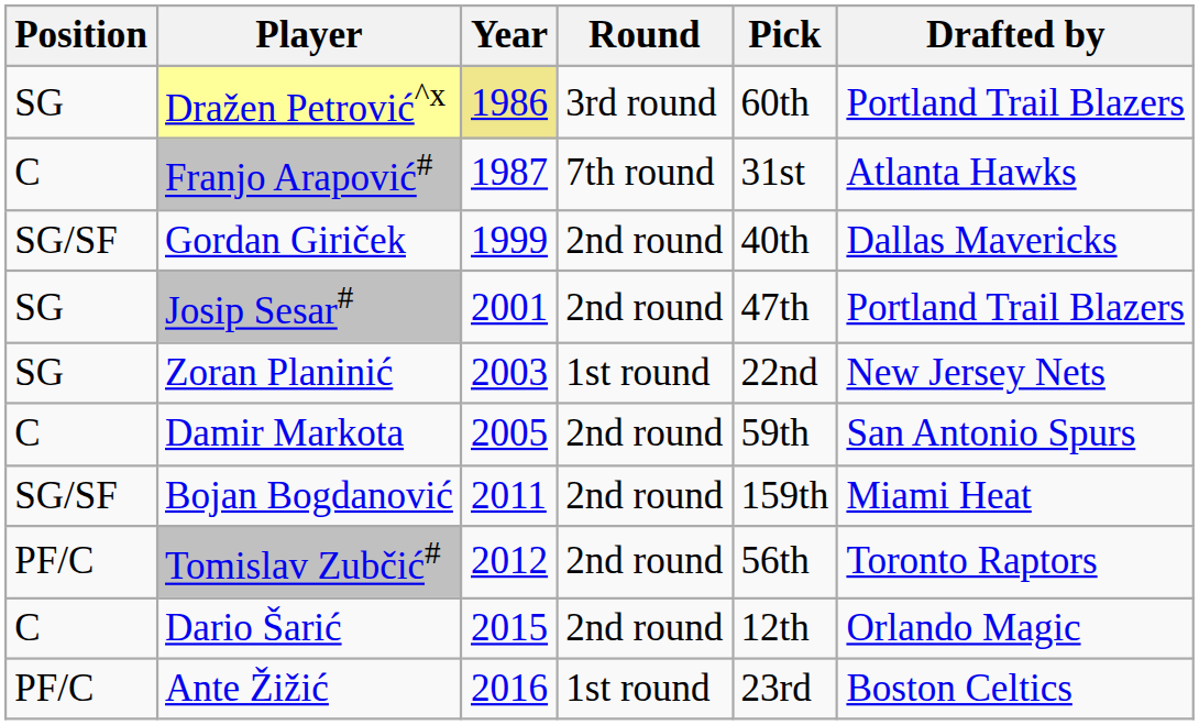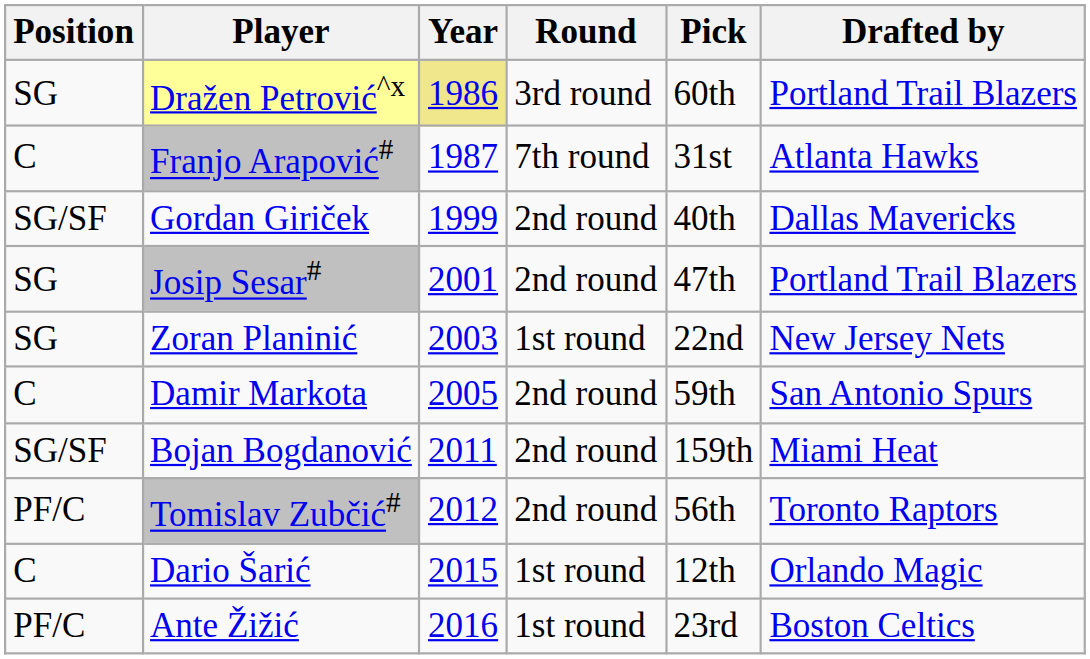Dario Šarić | Round: 2nd round -> 1st round
